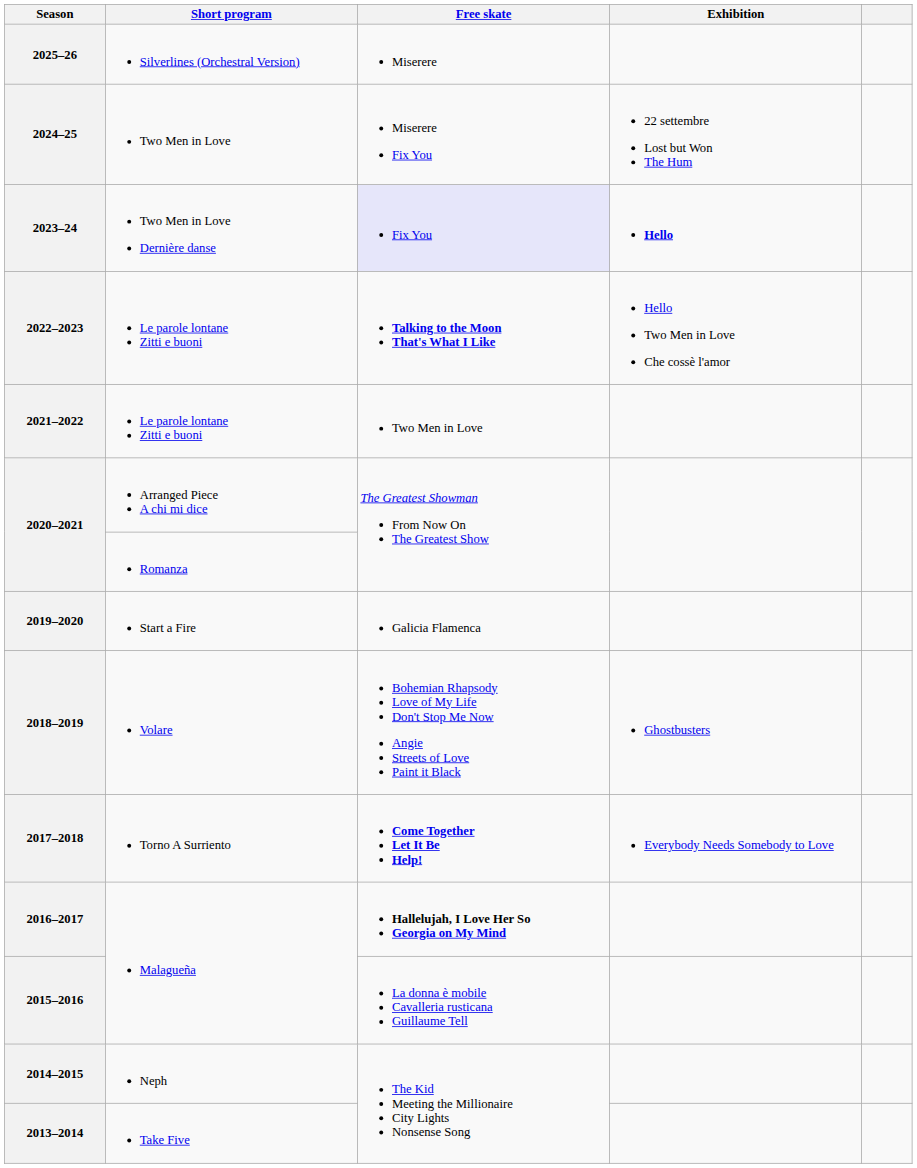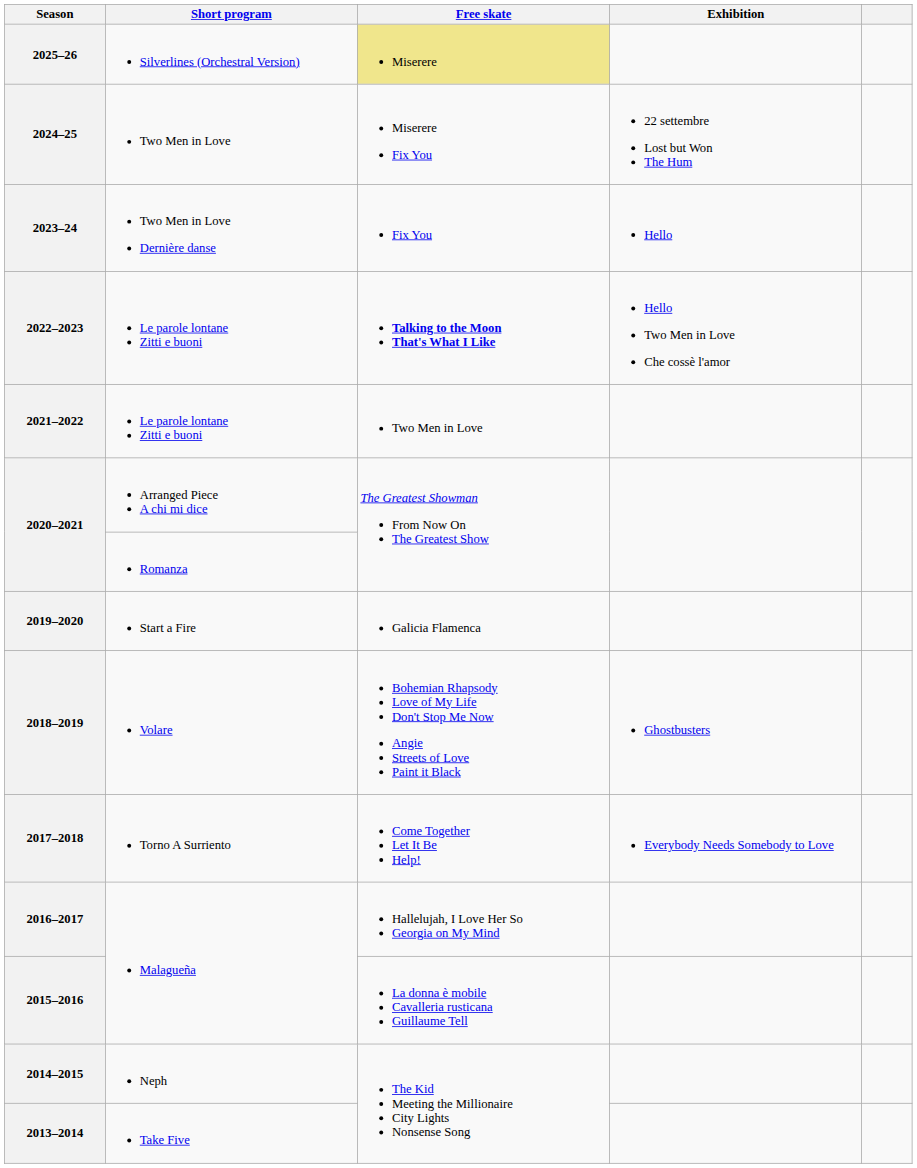2025–26 | Free skate: no background -> khaki background
2023–24 | Free skate: lavender background -> no background
2023–24 | Exhibition: bold -> normal
2017–2018 | Free skate: bold -> normal
2016–2017 | Free skate: bold -> normal
